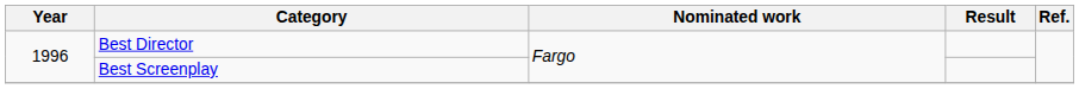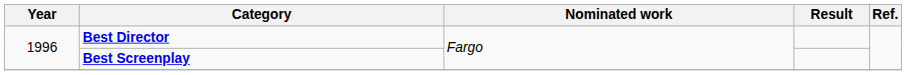Best Director | Category: normal -> bold
Best Screenplay | Category: normal -> bold
